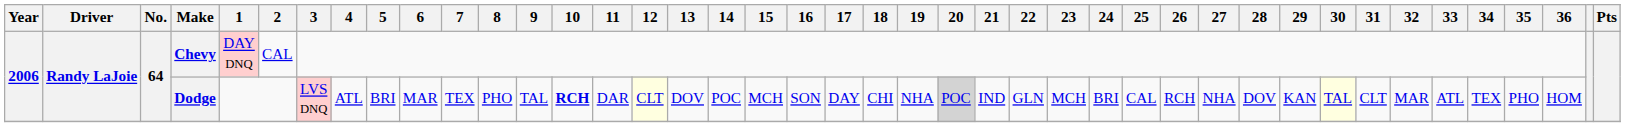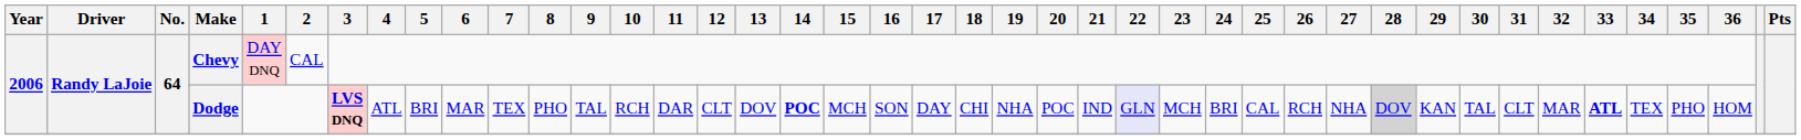Dodge | 3: normal -> bold
Dodge | 10: bold -> normal
Dodge | 12: lightyellow background -> no background
Dodge | 14: normal -> bold
Dodge | 20: lightgrey background -> no background
Dodge | 22: no background -> lavender background
Dodge | 28: no background -> lightgrey background
Dodge | 30: lightyellow background -> no background
Dodge | 33: normal -> bold
